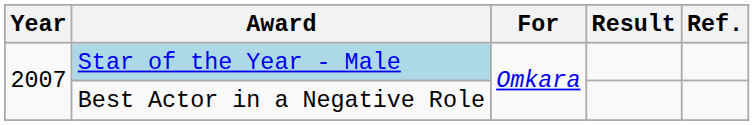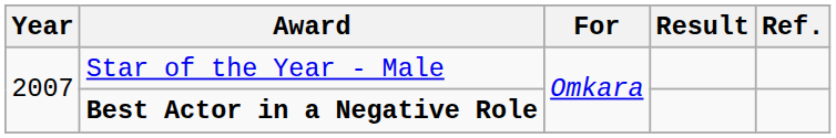Star of the Year - Male | Award: lightblue background -> no background
Best Actor in a Negative Role | Award: normal -> bold
